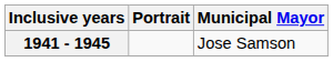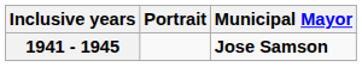1941 - 1945 | Municipal Mayor: normal -> bold
